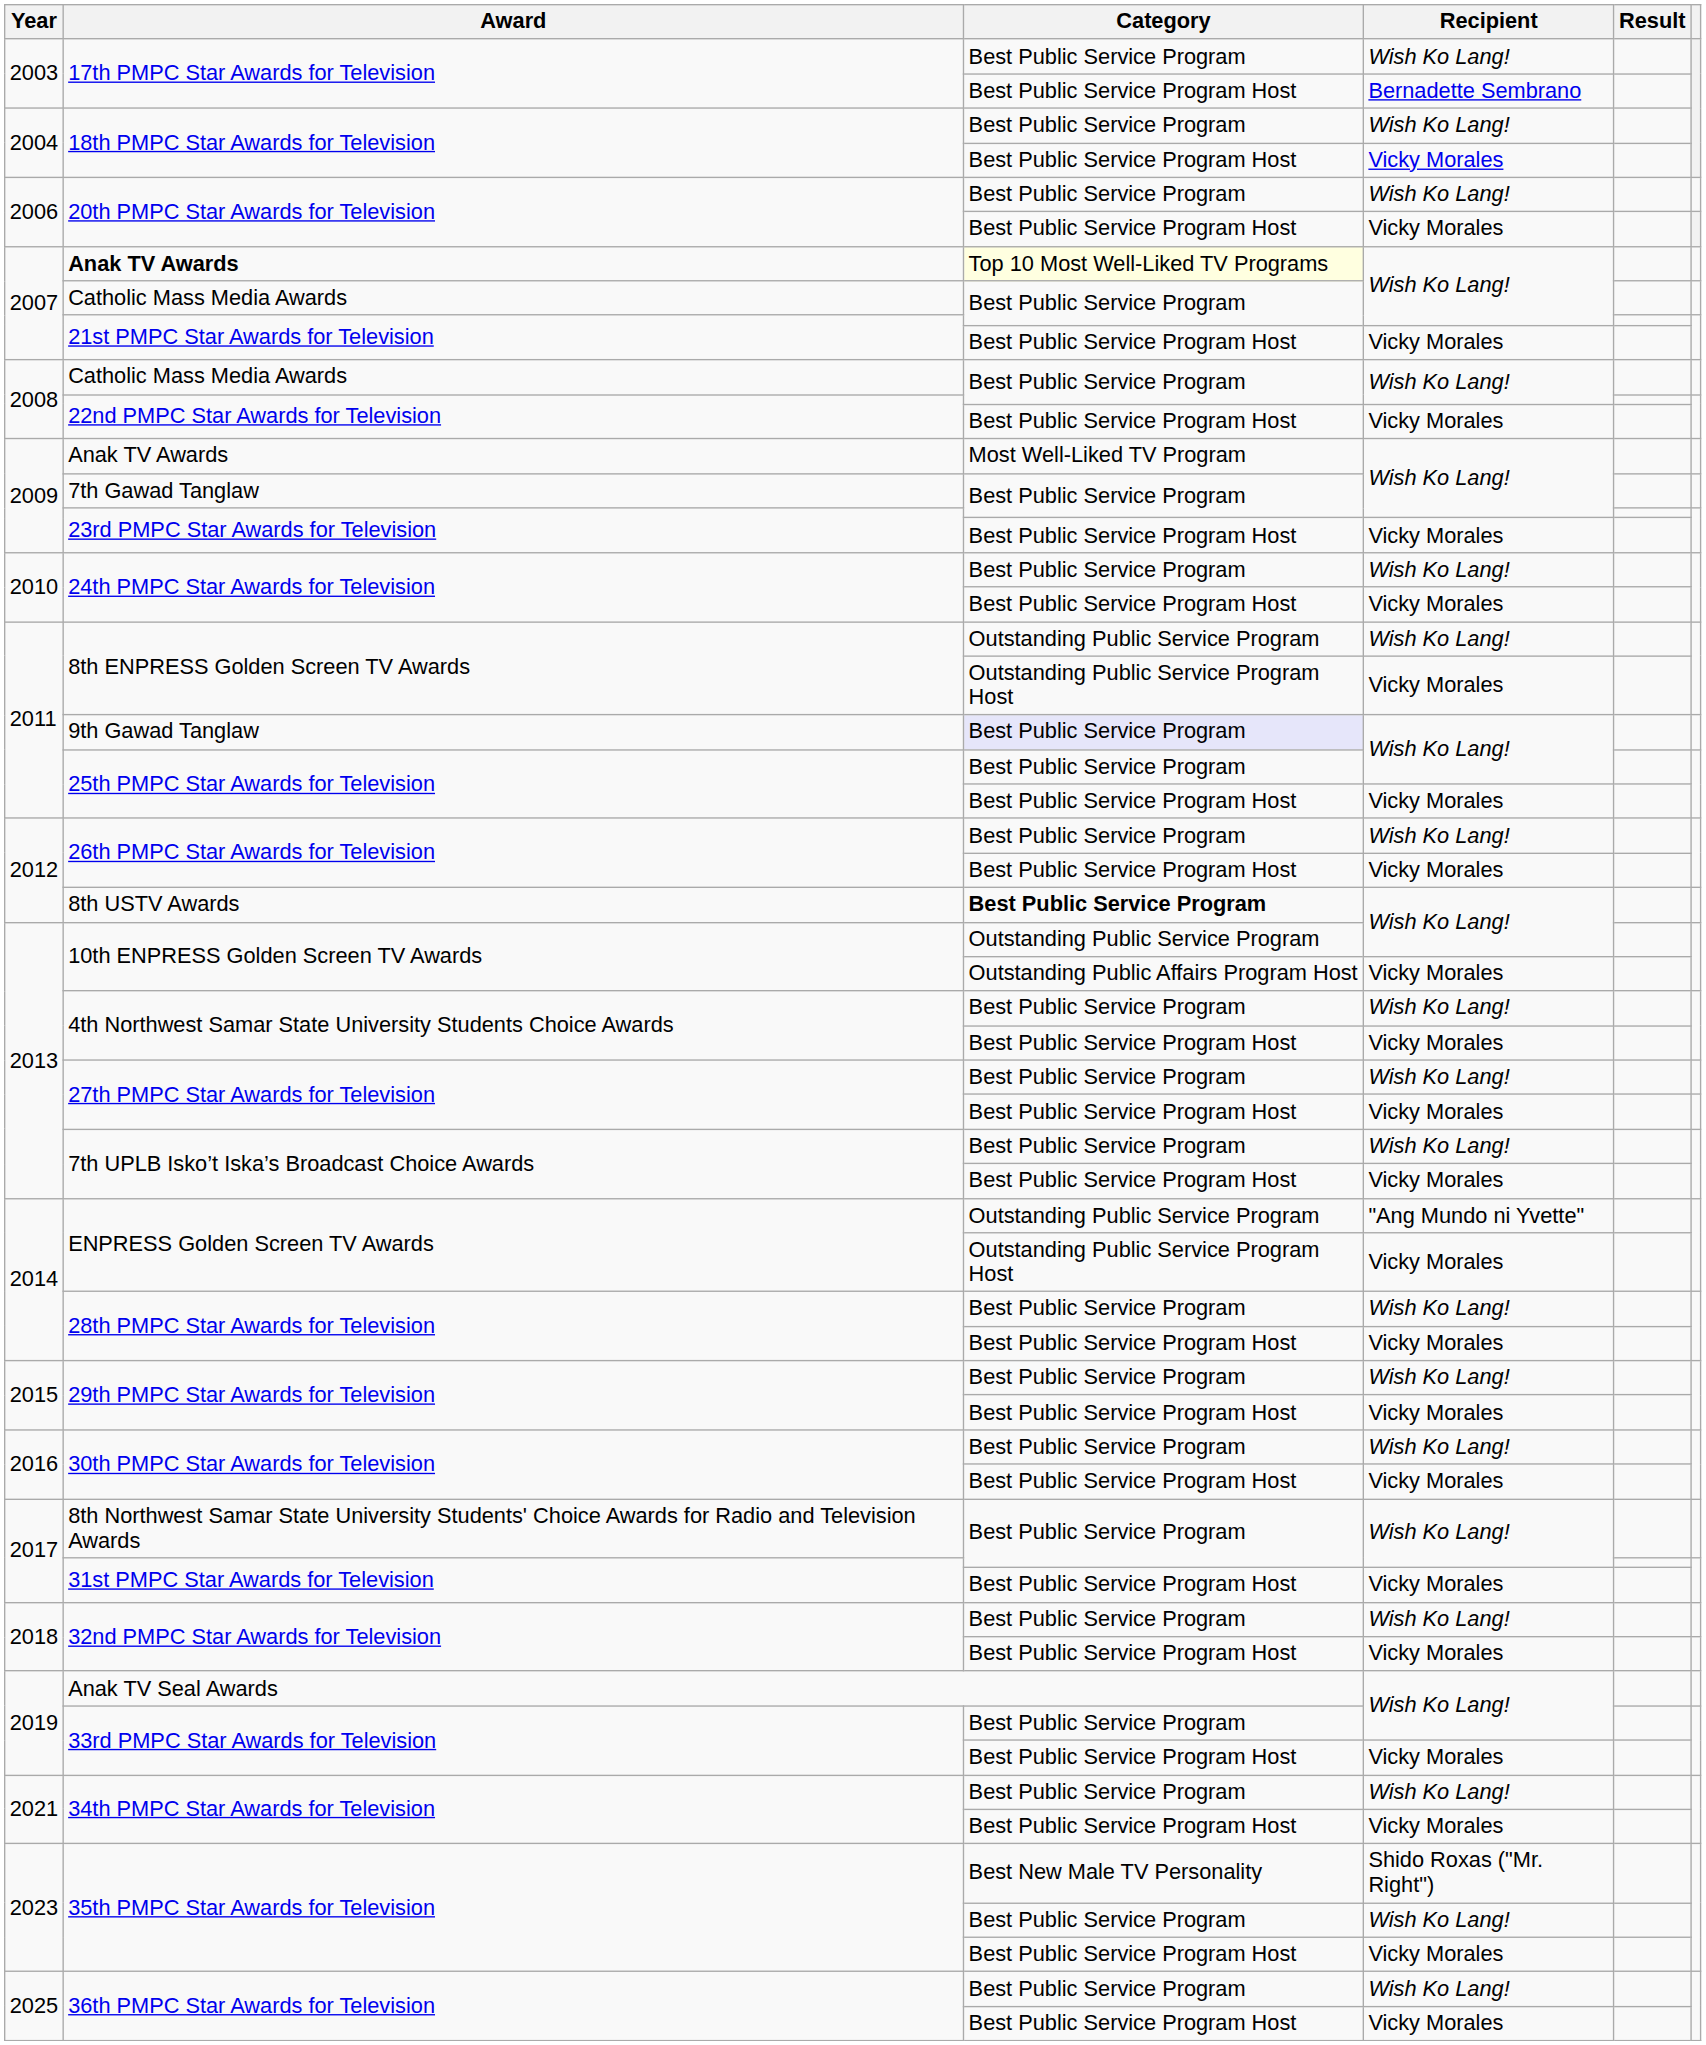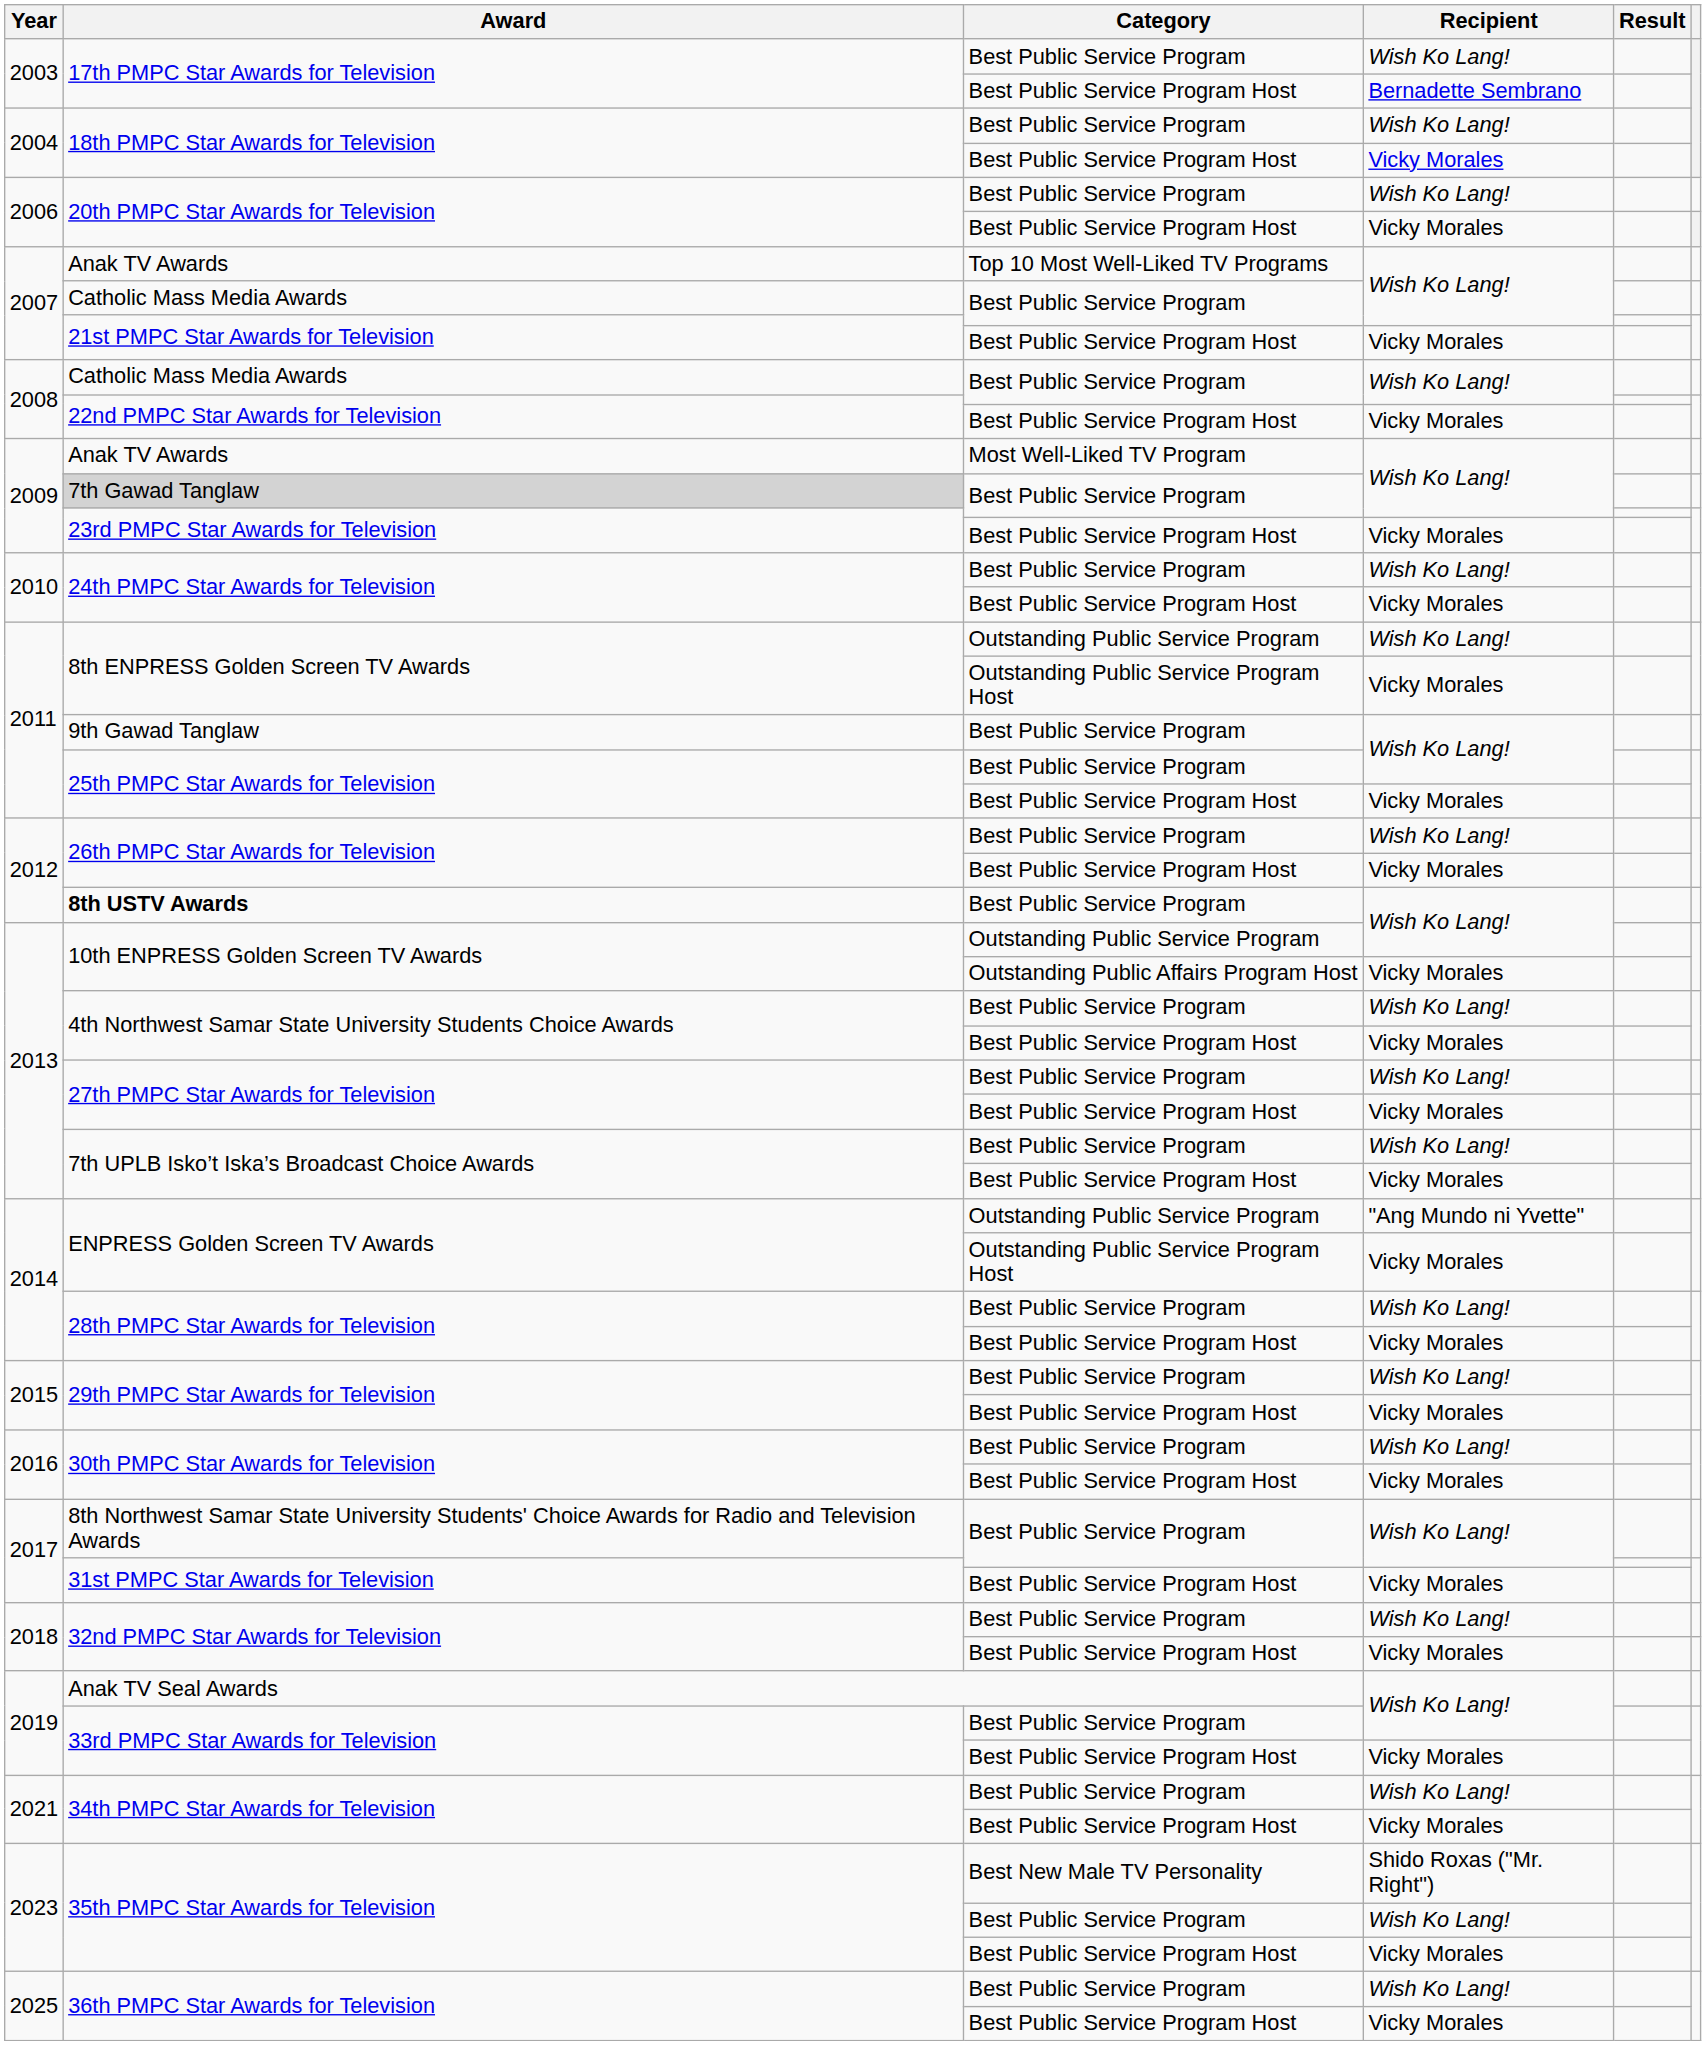Anak TV Awards / Top 10 Most Well-Liked TV Programs | Award: bold -> normal
Anak TV Awards / Top 10 Most Well-Liked TV Programs | Category: lightyellow background -> no background
7th Gawad Tanglaw | Award: no background -> lightgrey background
9th Gawad Tanglaw | Category: lavender background -> no background
8th USTV Awards | Award: normal -> bold
8th USTV Awards | Category: bold -> normal
